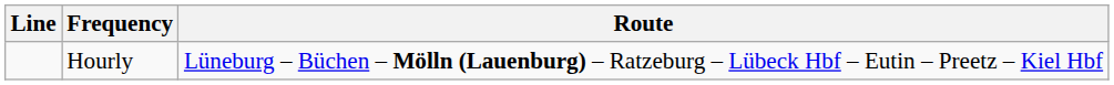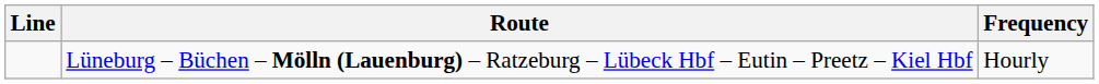columns swapped: Route <-> Frequency
